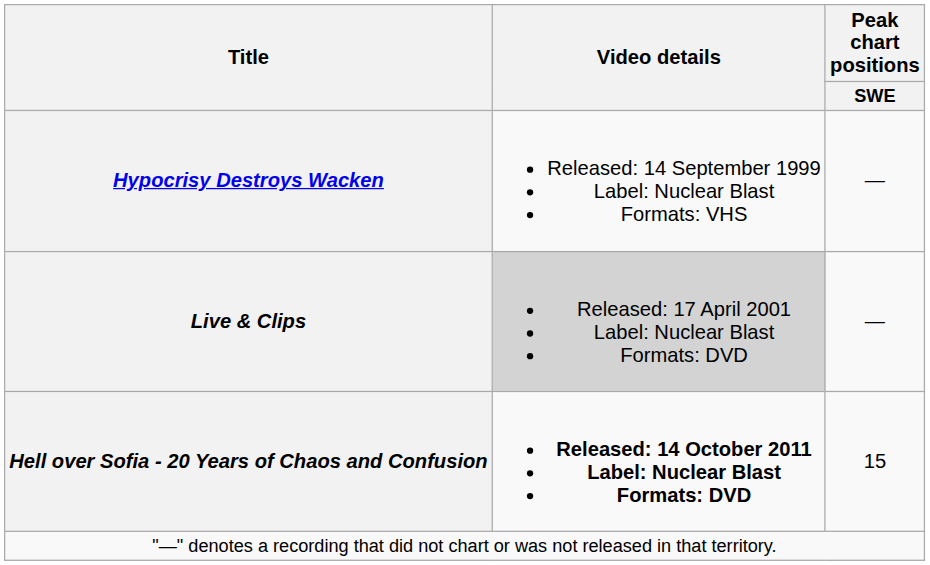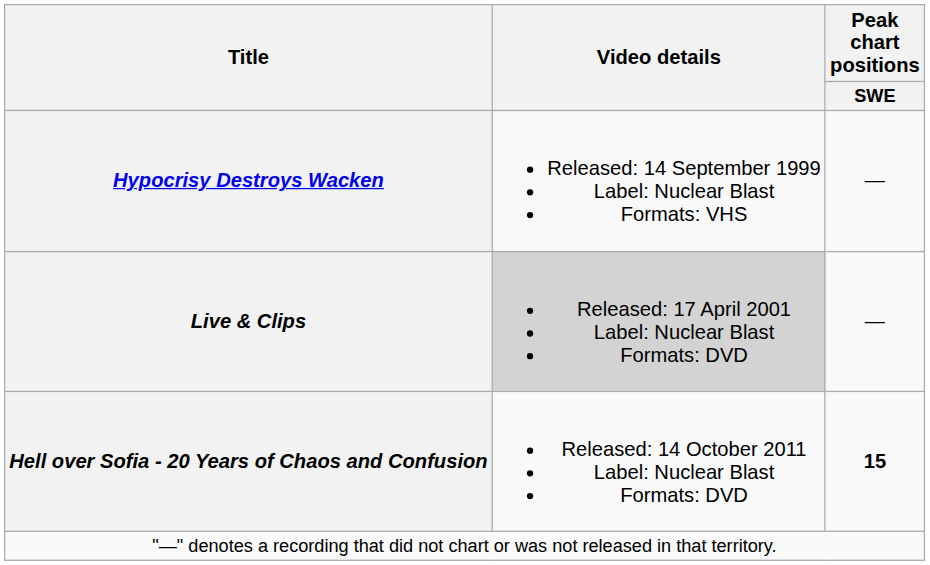Hell over Sofia - 20 Years of Chaos and Confusion | Video details: bold -> normal
Hell over Sofia - 20 Years of Chaos and Confusion | Peak chart positions / SWE: normal -> bold
